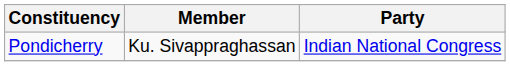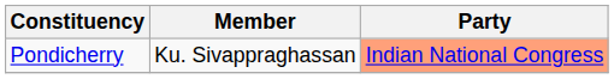Pondicherry | Party: no background -> lightsalmon background
